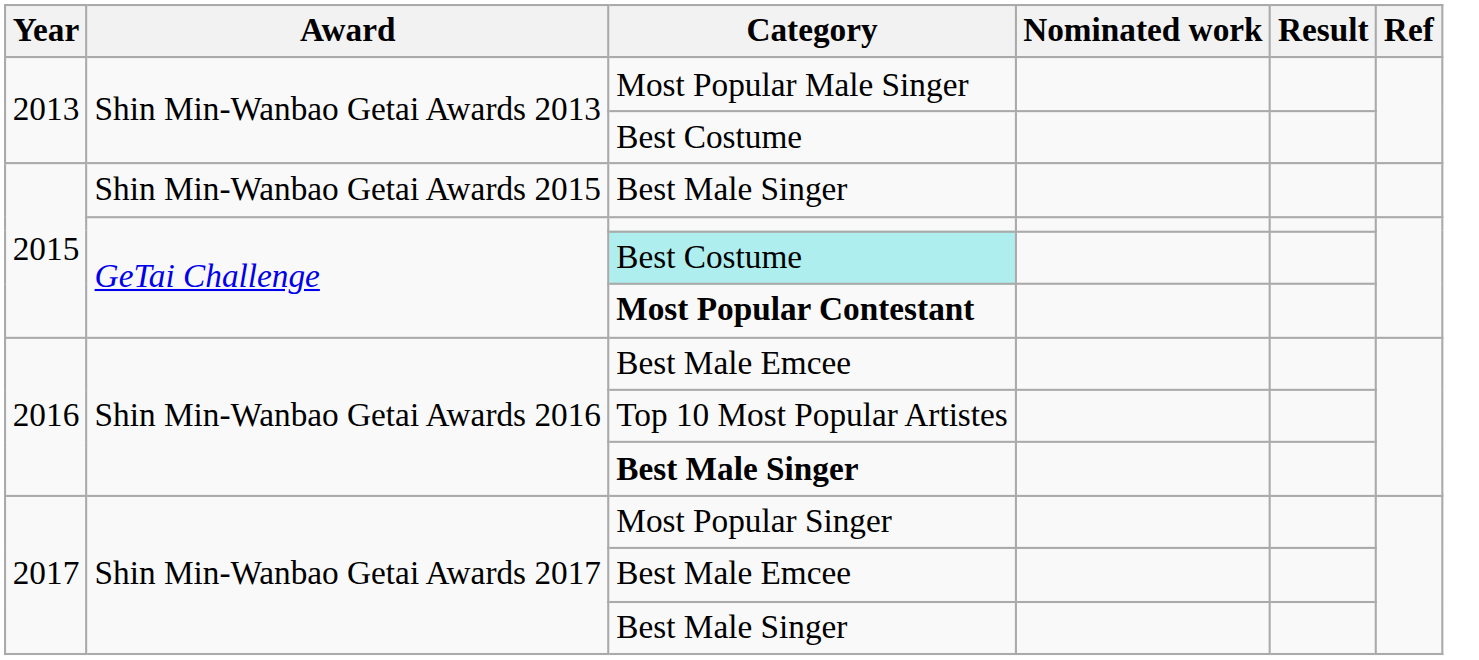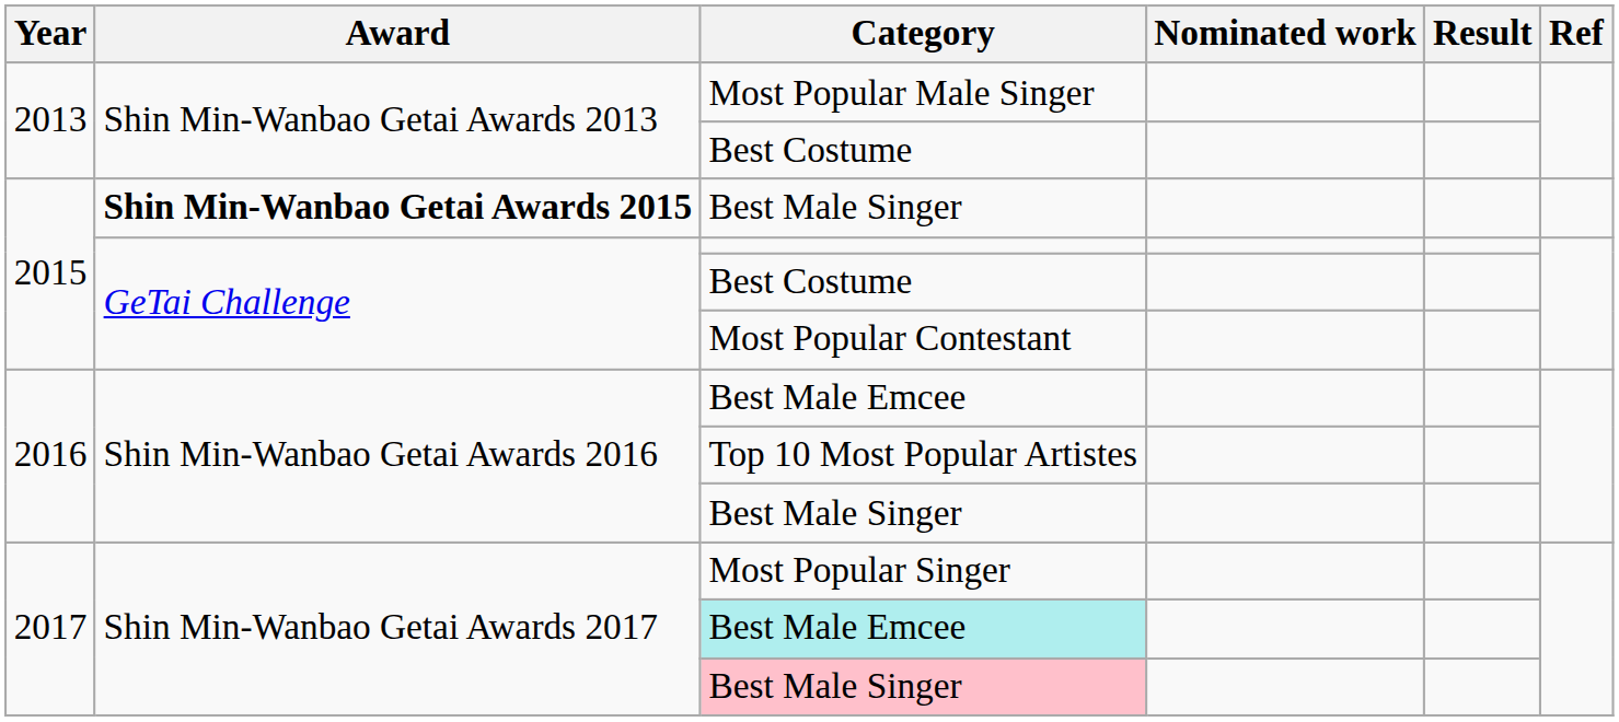Shin Min-Wanbao Getai Awards 2015 / Best Male Singer | Award: normal -> bold
GeTai Challenge / Best Costume | Category: paleturquoise background -> no background
Most Popular Contestant | Category: bold -> normal
Shin Min-Wanbao Getai Awards 2016 / Best Male Singer | Category: bold -> normal
Shin Min-Wanbao Getai Awards 2017 / Best Male Emcee | Category: no background -> paleturquoise background
Shin Min-Wanbao Getai Awards 2017 / Best Male Singer | Category: no background -> pink background
